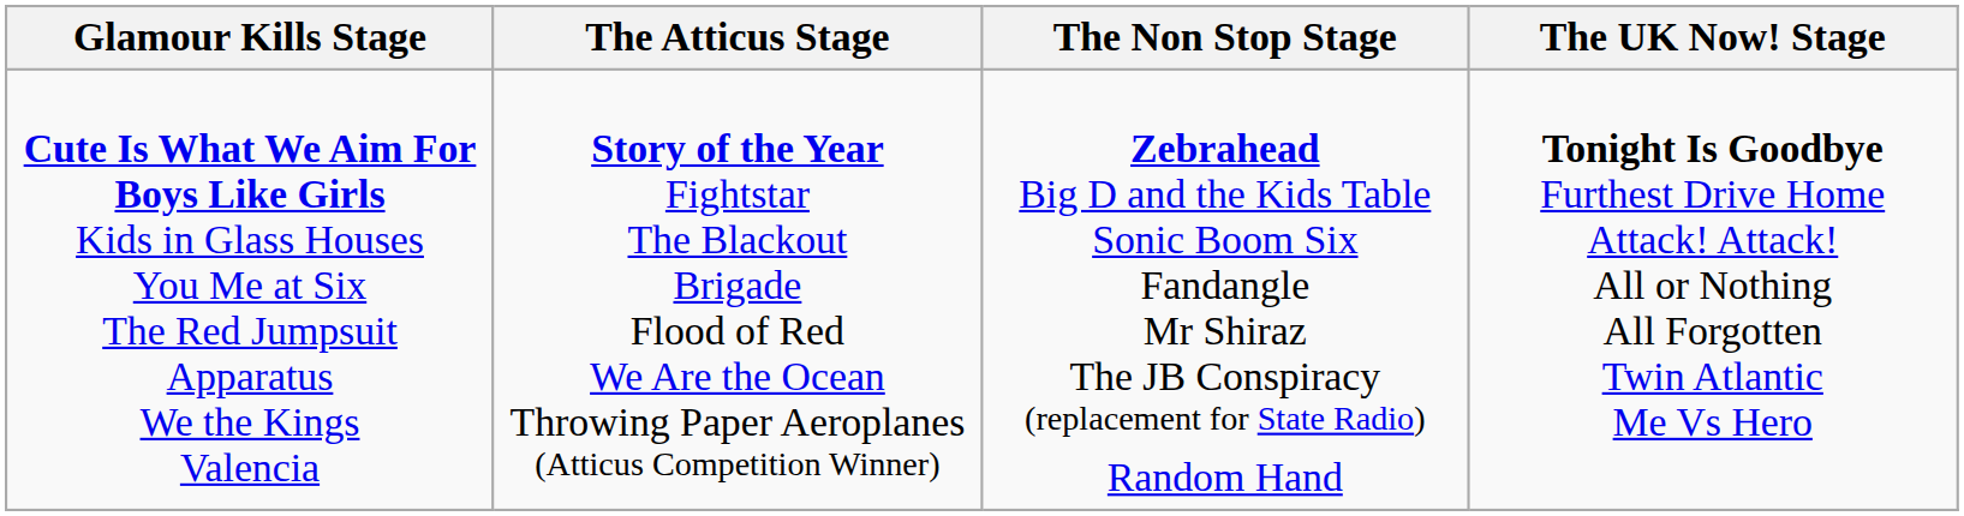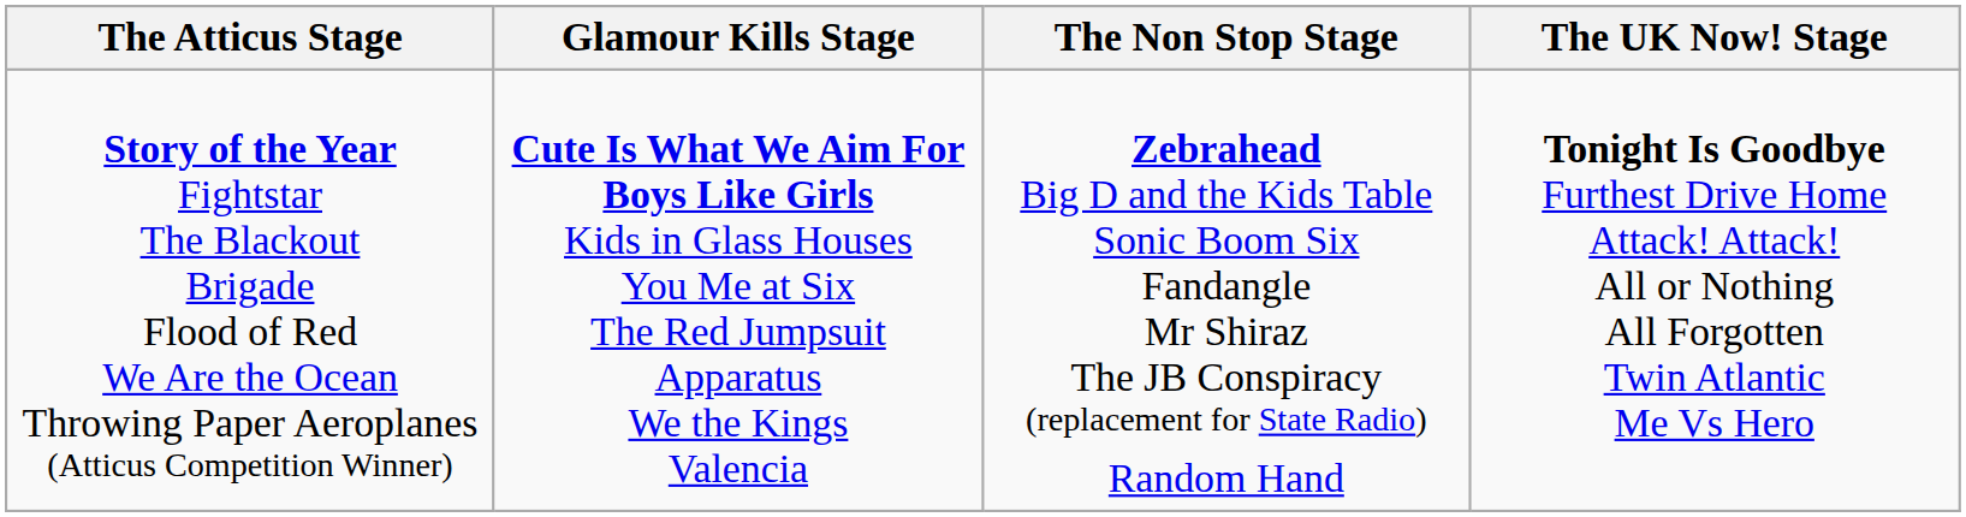columns swapped: Glamour Kills Stage <-> The Atticus Stage
